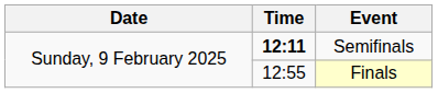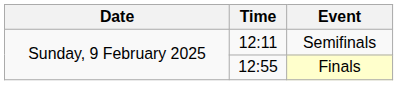Semifinals | Time: bold -> normal
